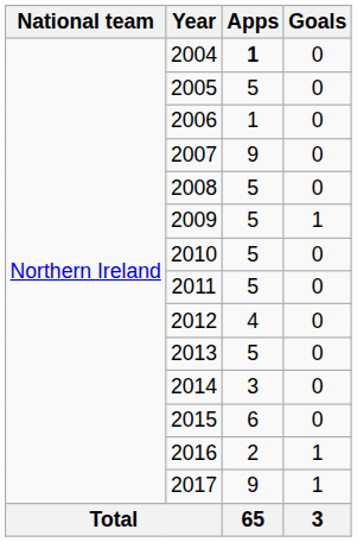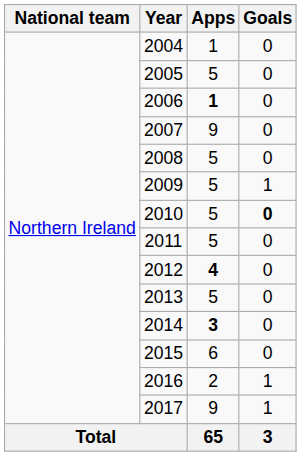2004 | Apps: bold -> normal
2006 | Apps: normal -> bold
2010 | Goals: normal -> bold
2012 | Apps: normal -> bold
2014 | Apps: normal -> bold
